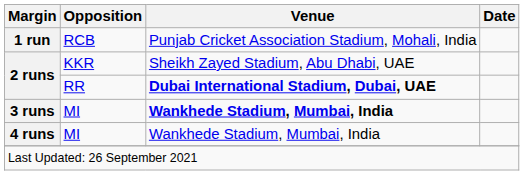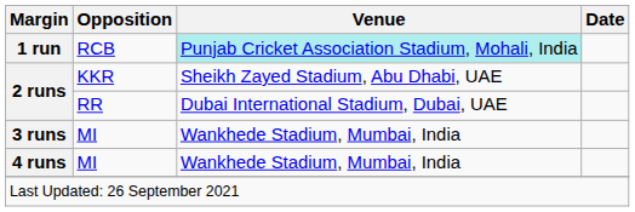1 run | Venue: no background -> paleturquoise background
2 runs / RR | Venue: bold -> normal
3 runs | Venue: bold -> normal
